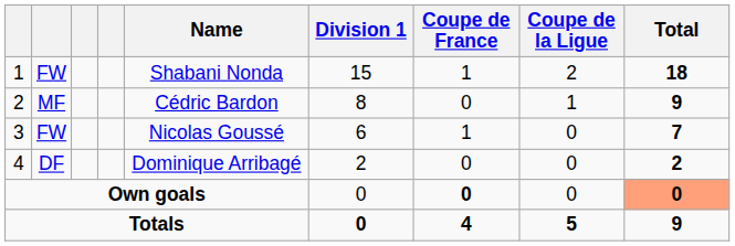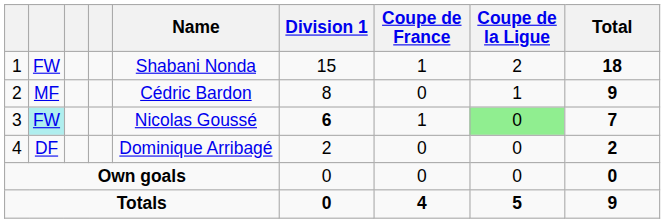3 | column 2: no background -> paleturquoise background
3 | Division 1: normal -> bold
3 | Coupe de la Ligue: no background -> lightgreen background
Own goals | Coupe de France: bold -> normal
Own goals | Total: lightsalmon background -> no background
